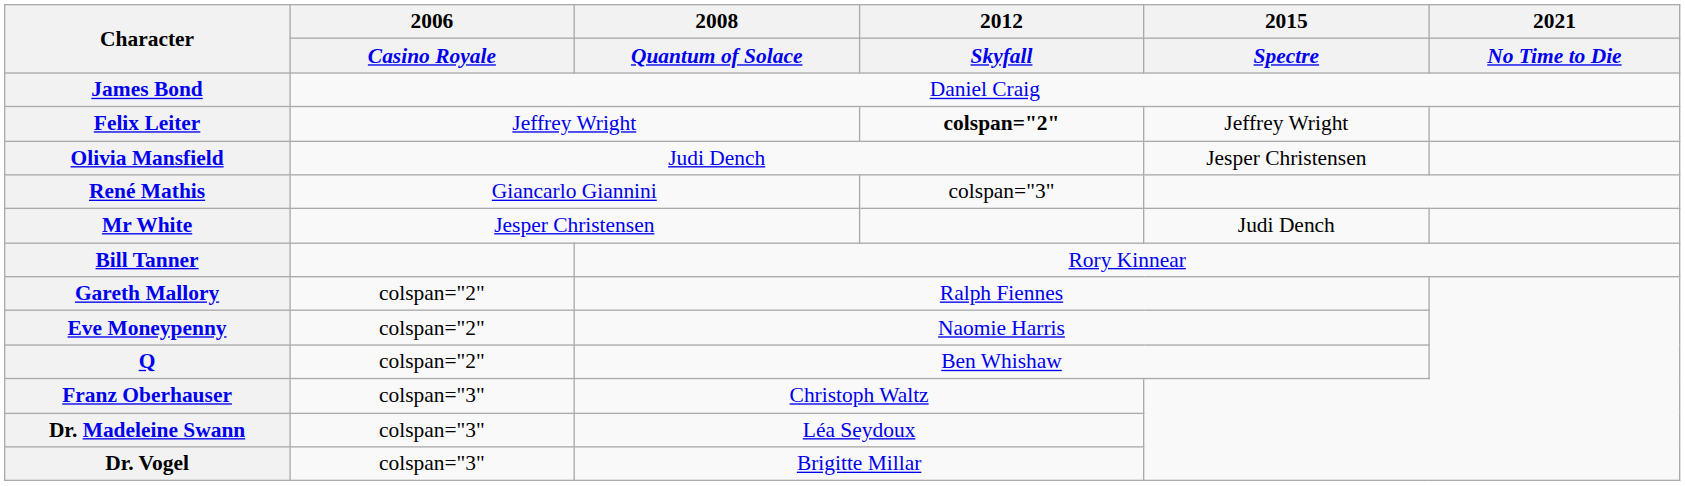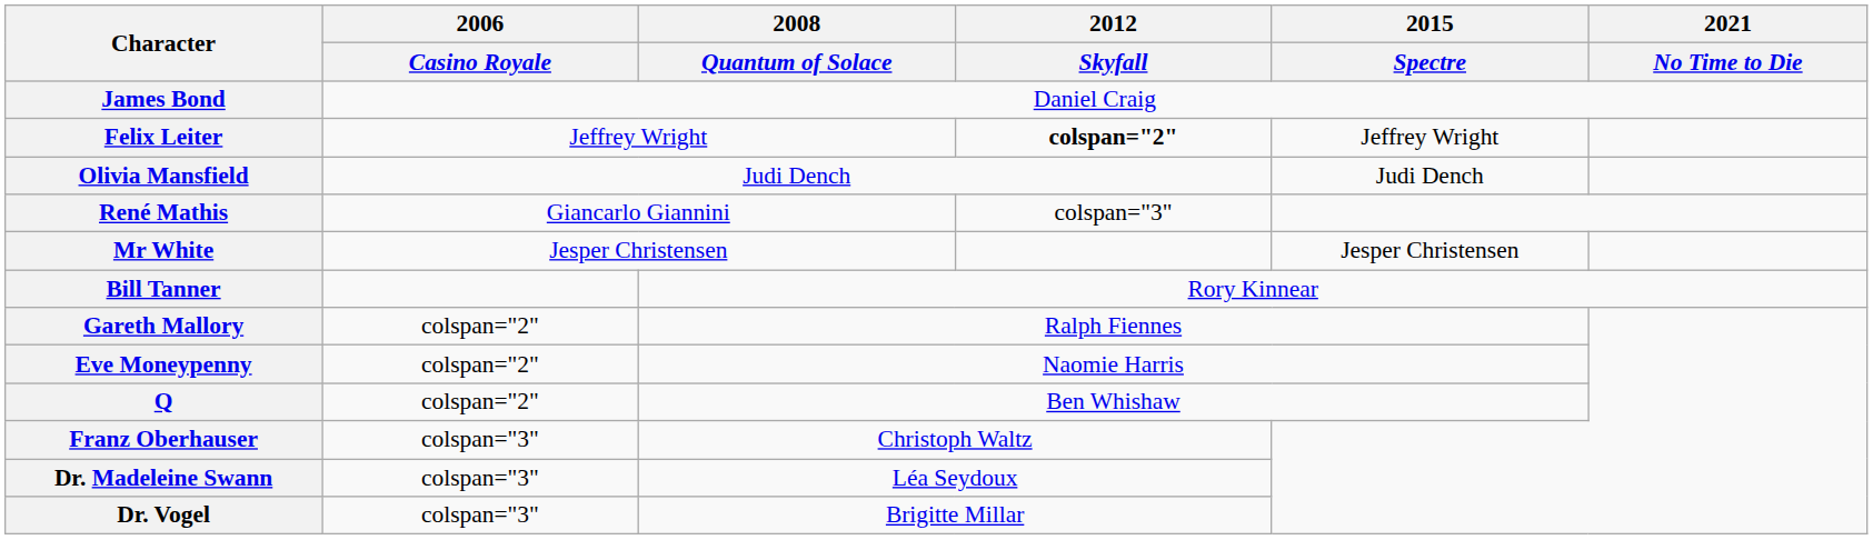Olivia Mansfield | 2015 / Spectre: Jesper Christensen -> Judi Dench
Mr White | 2015 / Spectre: Judi Dench -> Jesper Christensen
